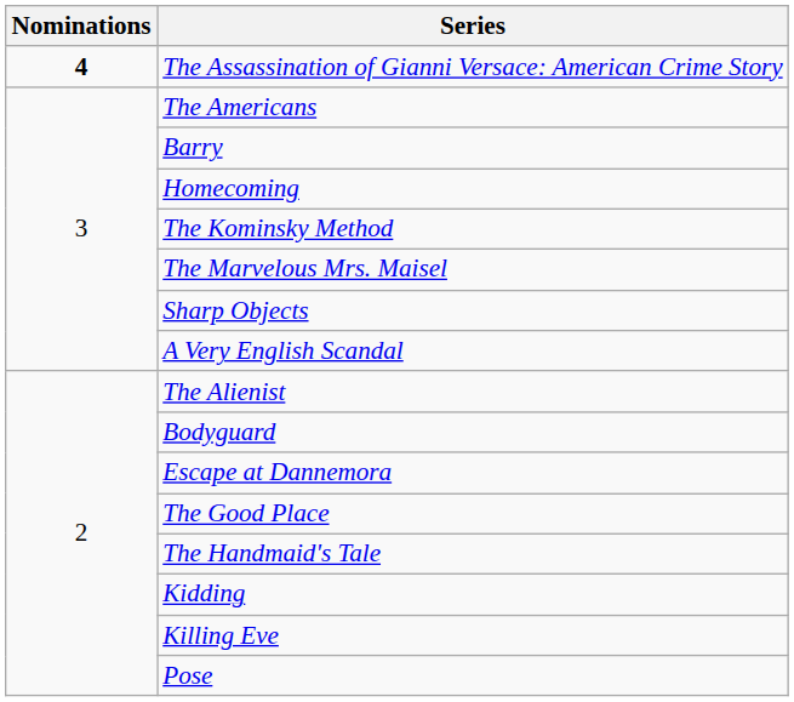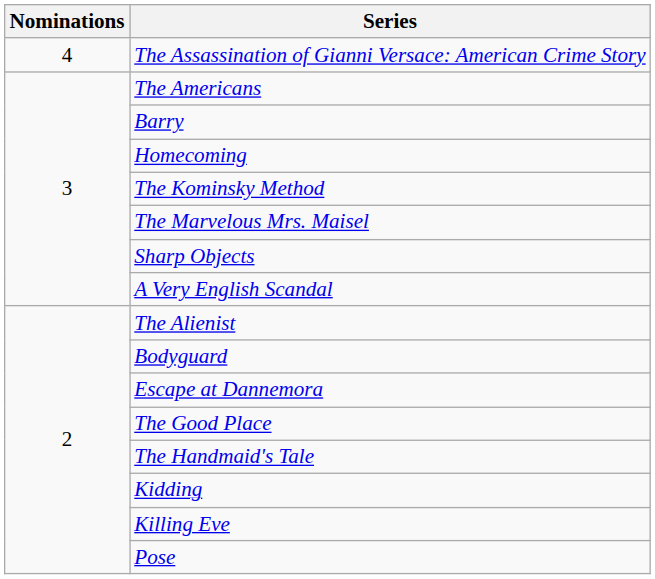The Assassination of Gianni Versace: American Crime Story | Nominations: bold -> normal
